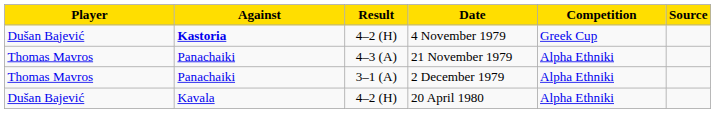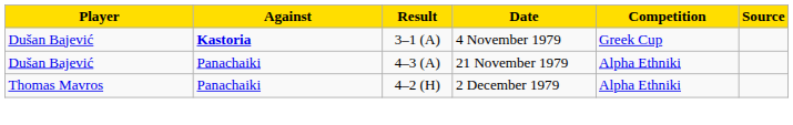4 November 1979 | Result: 4–2 (H) -> 3–1 (Α)
21 November 1979 | Player: Thomas Mavros -> Dušan Bajević
2 December 1979 | Result: 3–1 (Α) -> 4–2 (H)
- row: Dušan Bajević | Kavala | 4–2 (H) | 20 April 1980 | Alpha Ethniki
